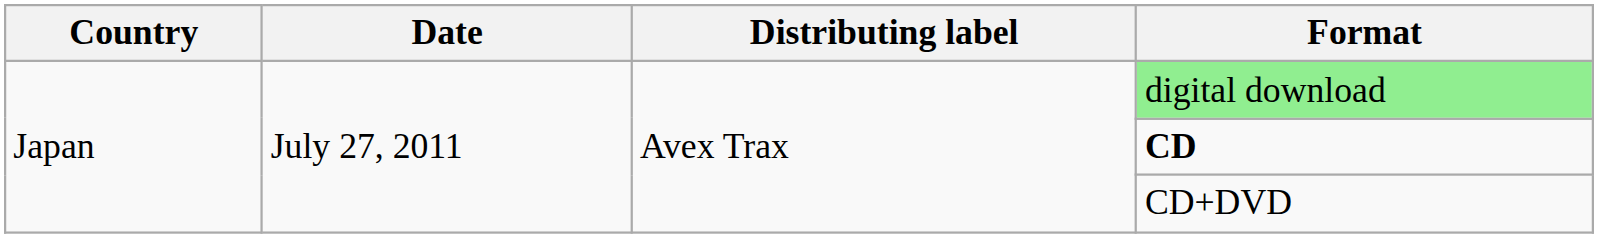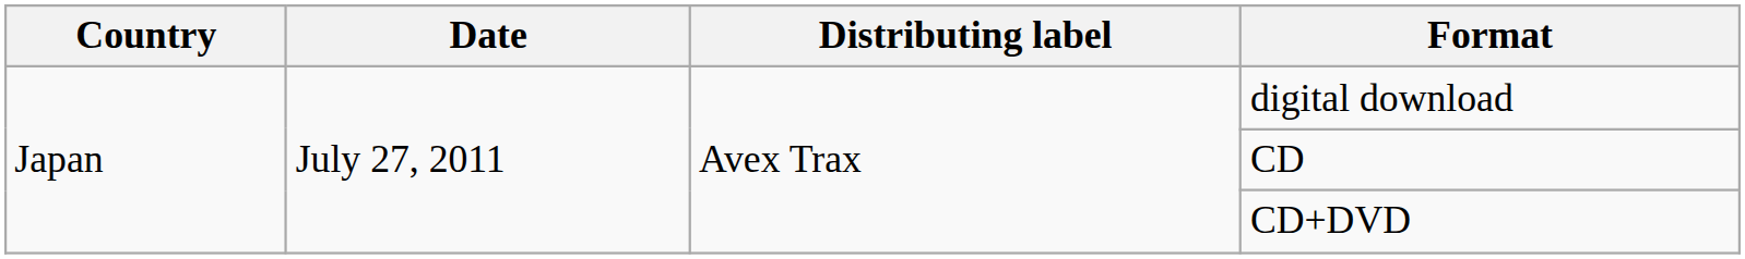digital download | Format: lightgreen background -> no background
CD | Format: bold -> normal
